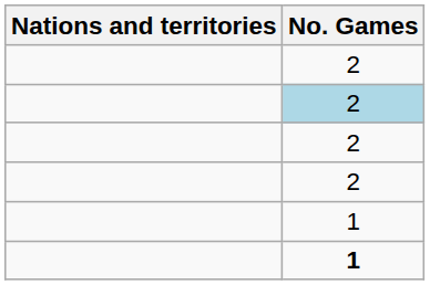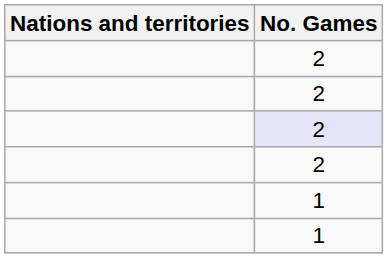row 3 | No. Games: lightblue background -> no background
row 4 | No. Games: no background -> lavender background
row 7 | No. Games: bold -> normal
